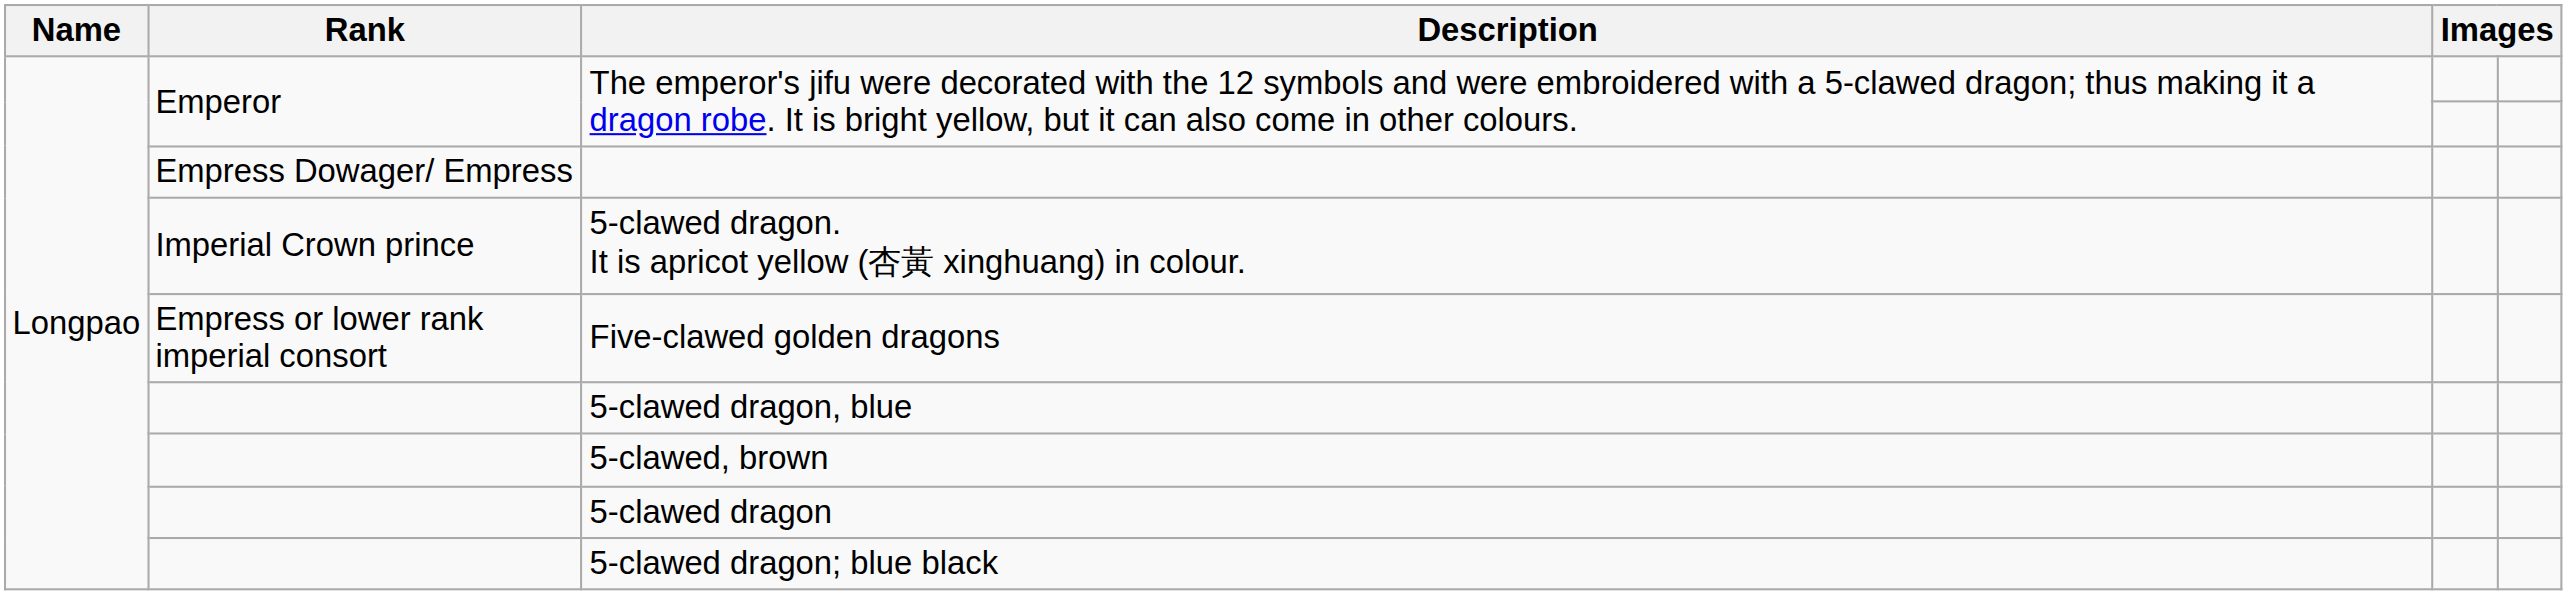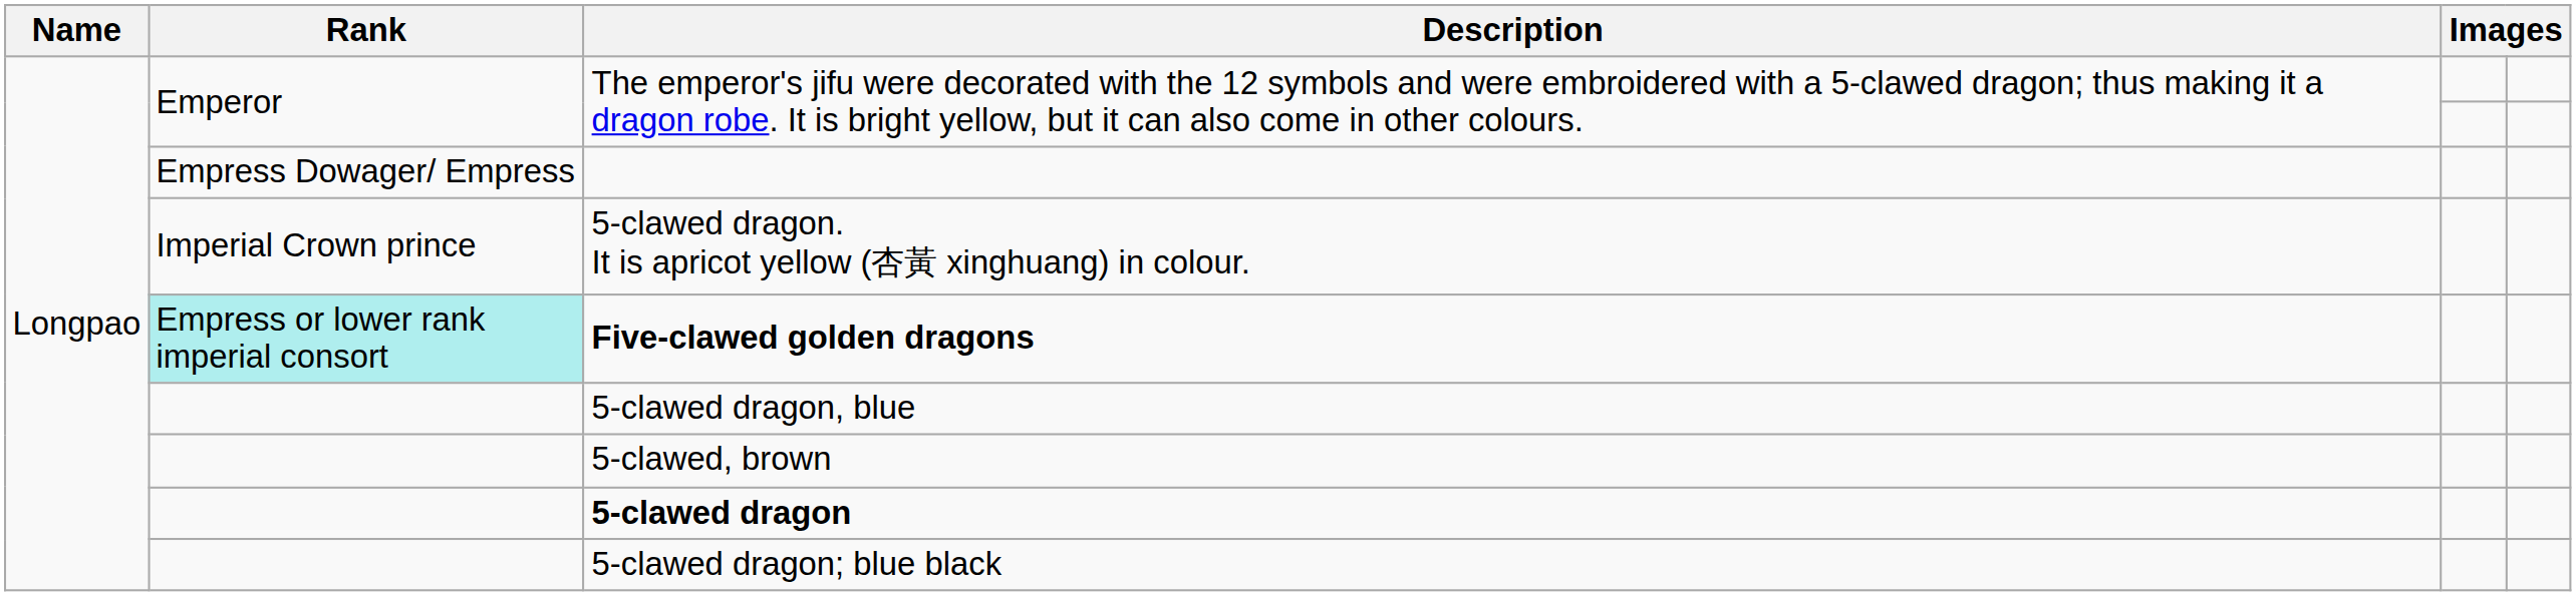Five-clawed golden dragons | Rank: no background -> paleturquoise background
Five-clawed golden dragons | Description: normal -> bold
5-clawed dragon | Description: normal -> bold
